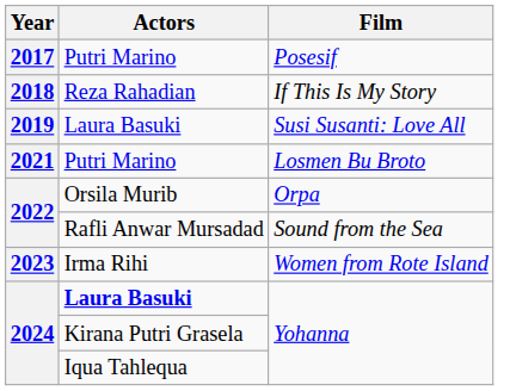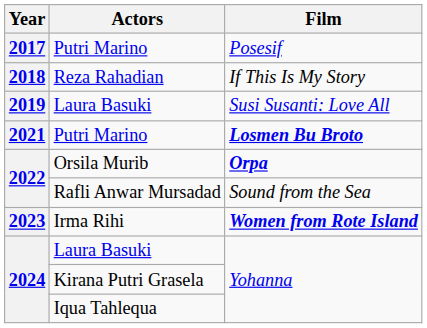Putri Marino / Losmen Bu Broto | Film: normal -> bold
Orsila Murib | Film: normal -> bold
Irma Rihi | Film: normal -> bold
Laura Basuki / Yohanna | Actors: bold -> normal
